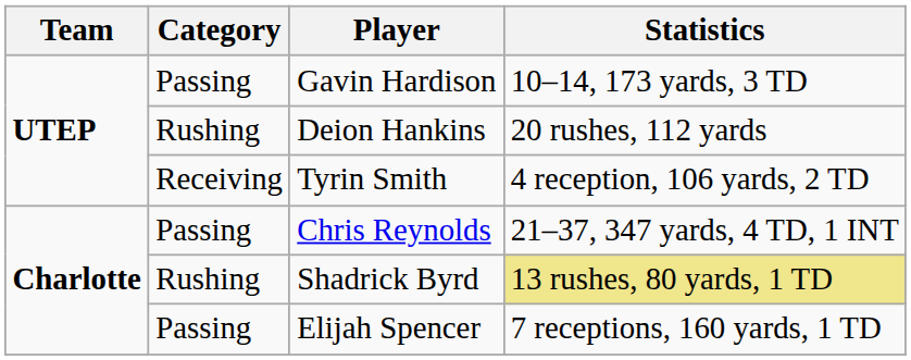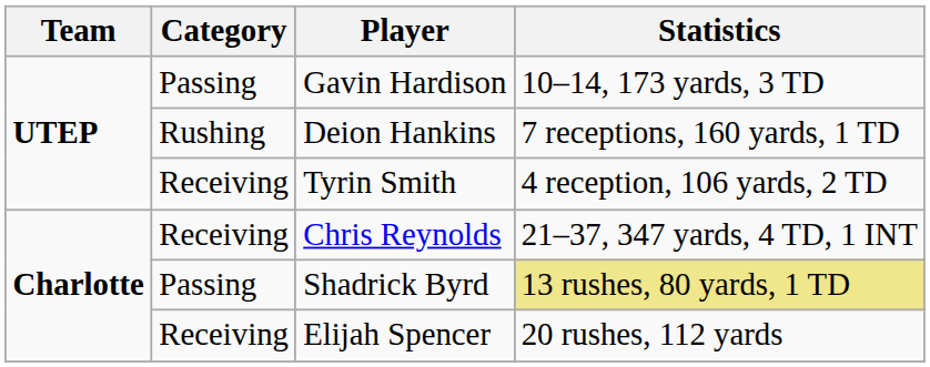Deion Hankins | Statistics: 20 rushes, 112 yards -> 7 receptions, 160 yards, 1 TD
Chris Reynolds | Category: Passing -> Receiving
Shadrick Byrd | Category: Rushing -> Passing
Elijah Spencer | Category: Passing -> Receiving
Elijah Spencer | Statistics: 7 receptions, 160 yards, 1 TD -> 20 rushes, 112 yards
